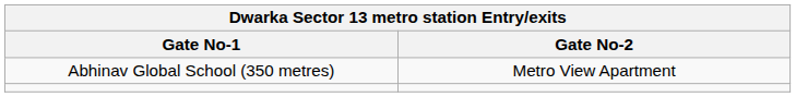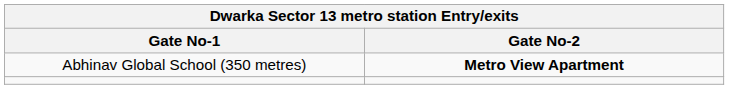Abhinav Global School (350 metres) | Gate No-2: normal -> bold
